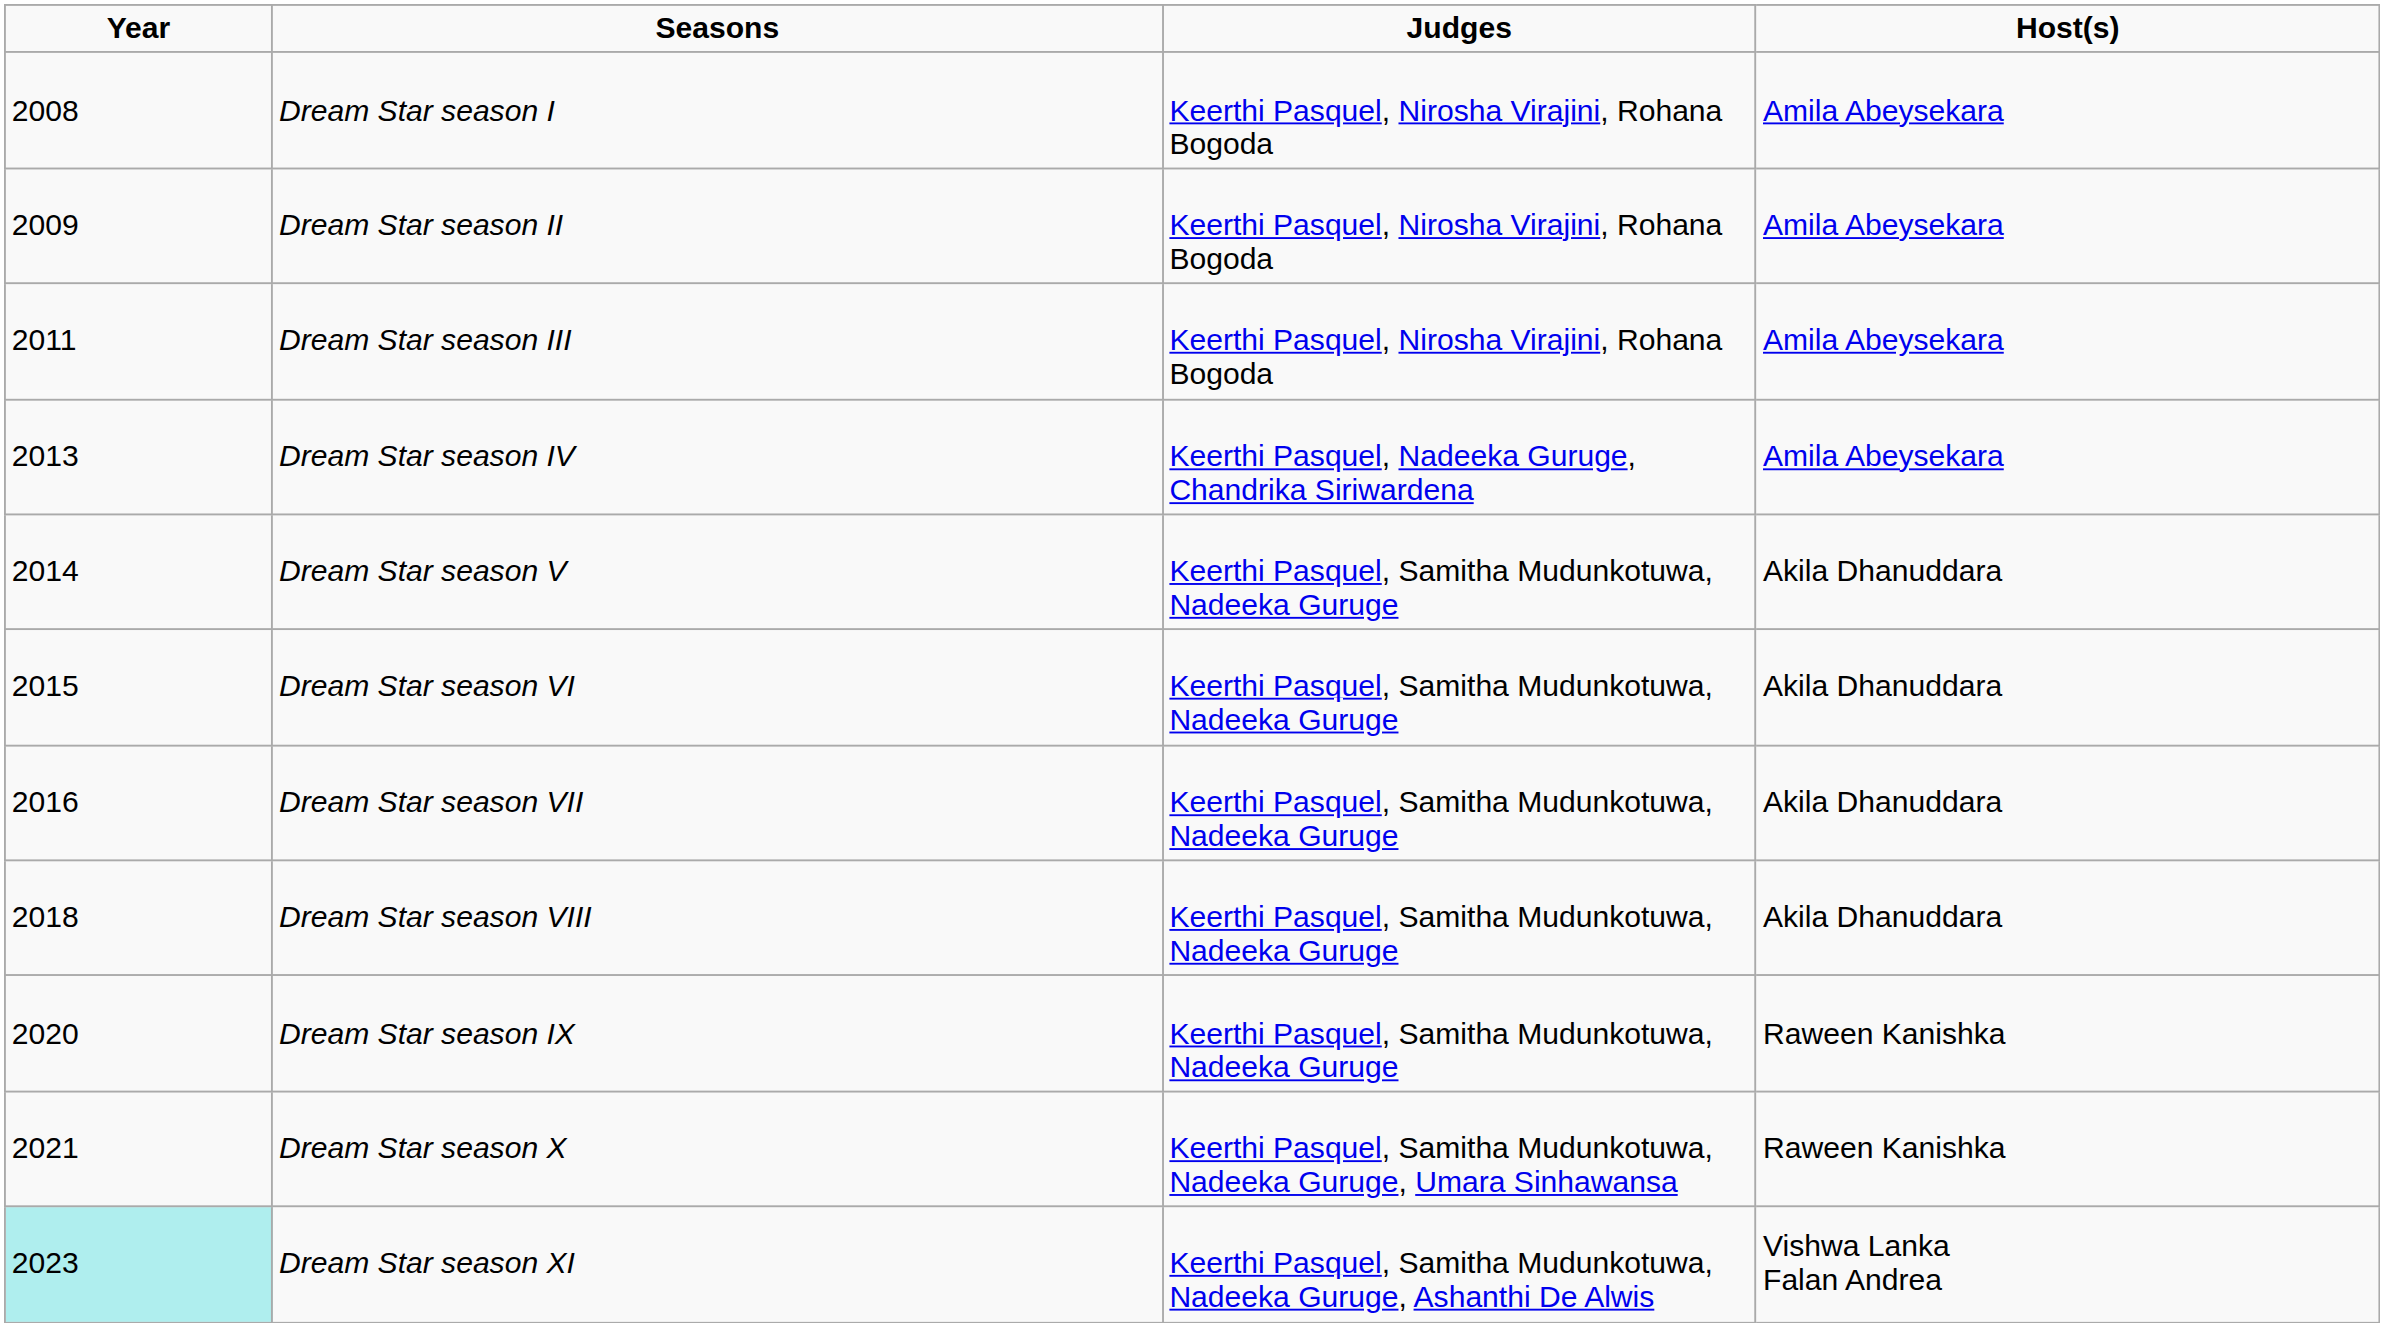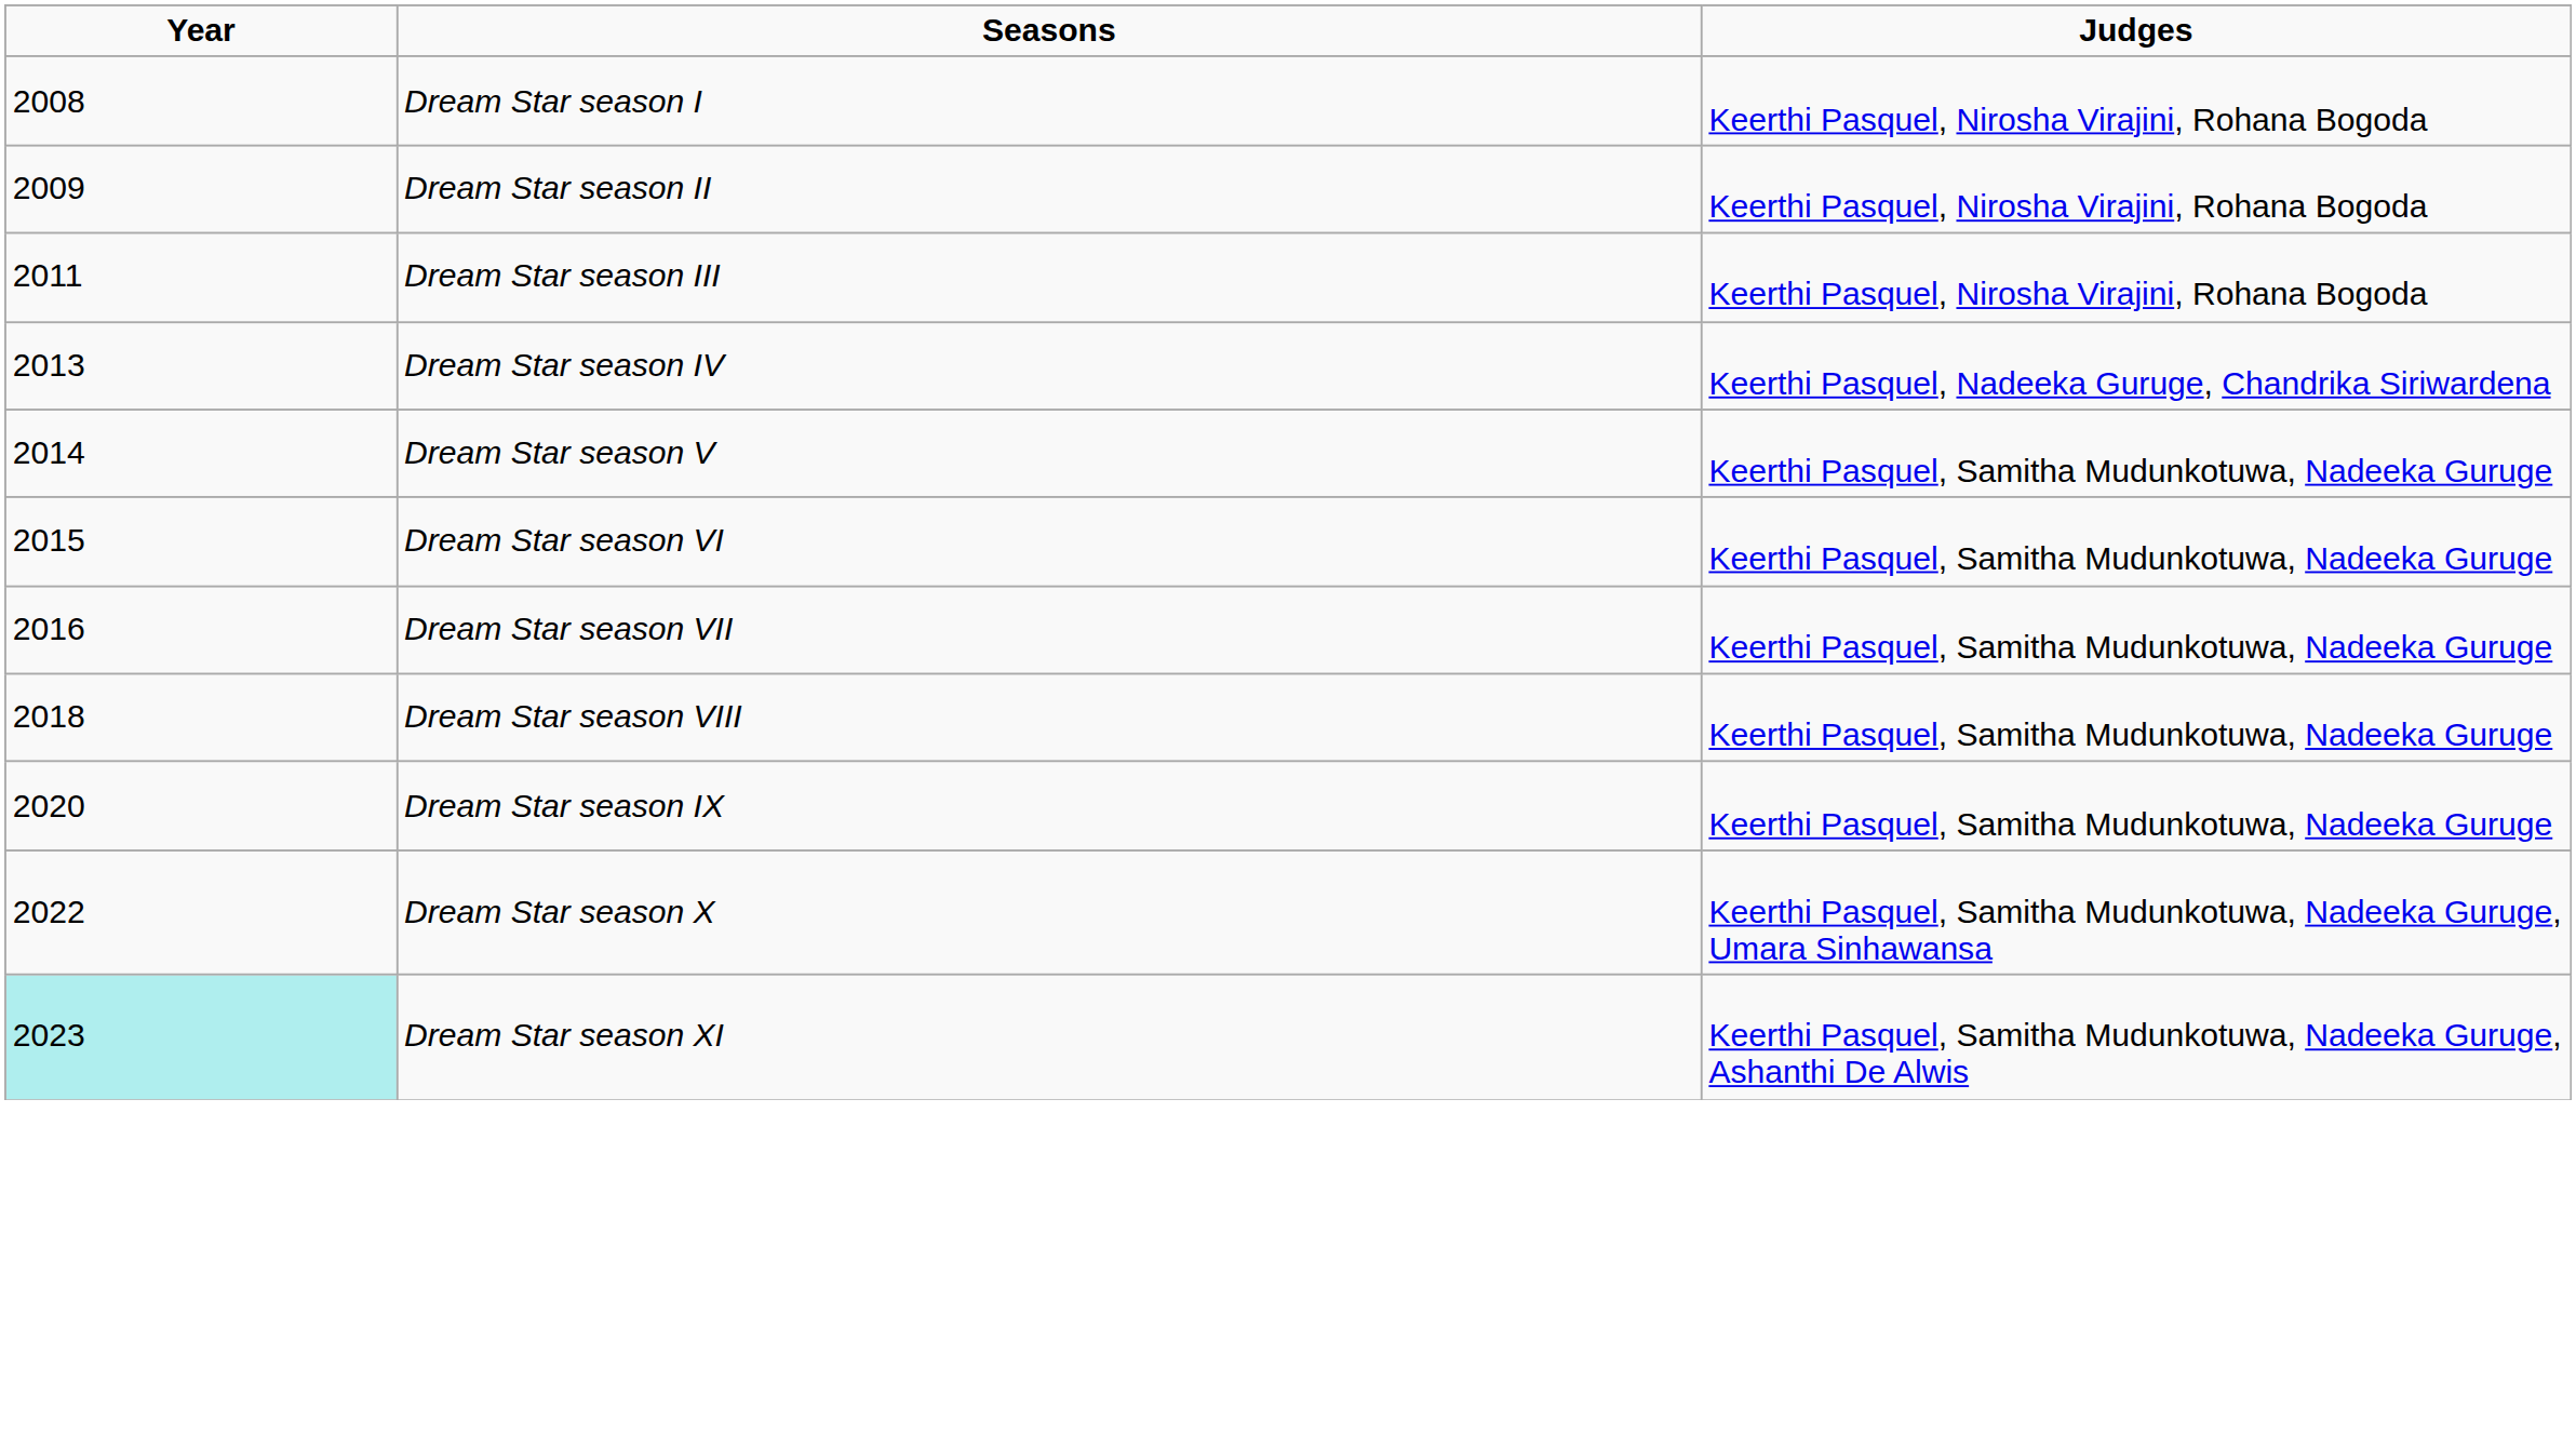- column: Host(s) | Amila Abeysekara | Amila Abeysekara | Amila Abeysekara | Amila Abeysekara | Akila Dhanuddara | Akila Dhanuddara | Akila Dhanuddara | Akila Dhanuddara | Raween Kanishka | Raween Kanishka | Vishwa Lanka Falan Andrea
Dream Star season X | Year: 2021 -> 2022
